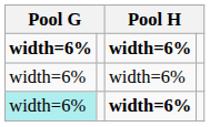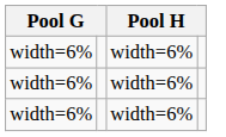row 2 | column 1: bold -> normal
row 2 | column 3: bold -> normal
row 4 | column 1: paleturquoise background -> no background
row 4 | column 3: bold -> normal
